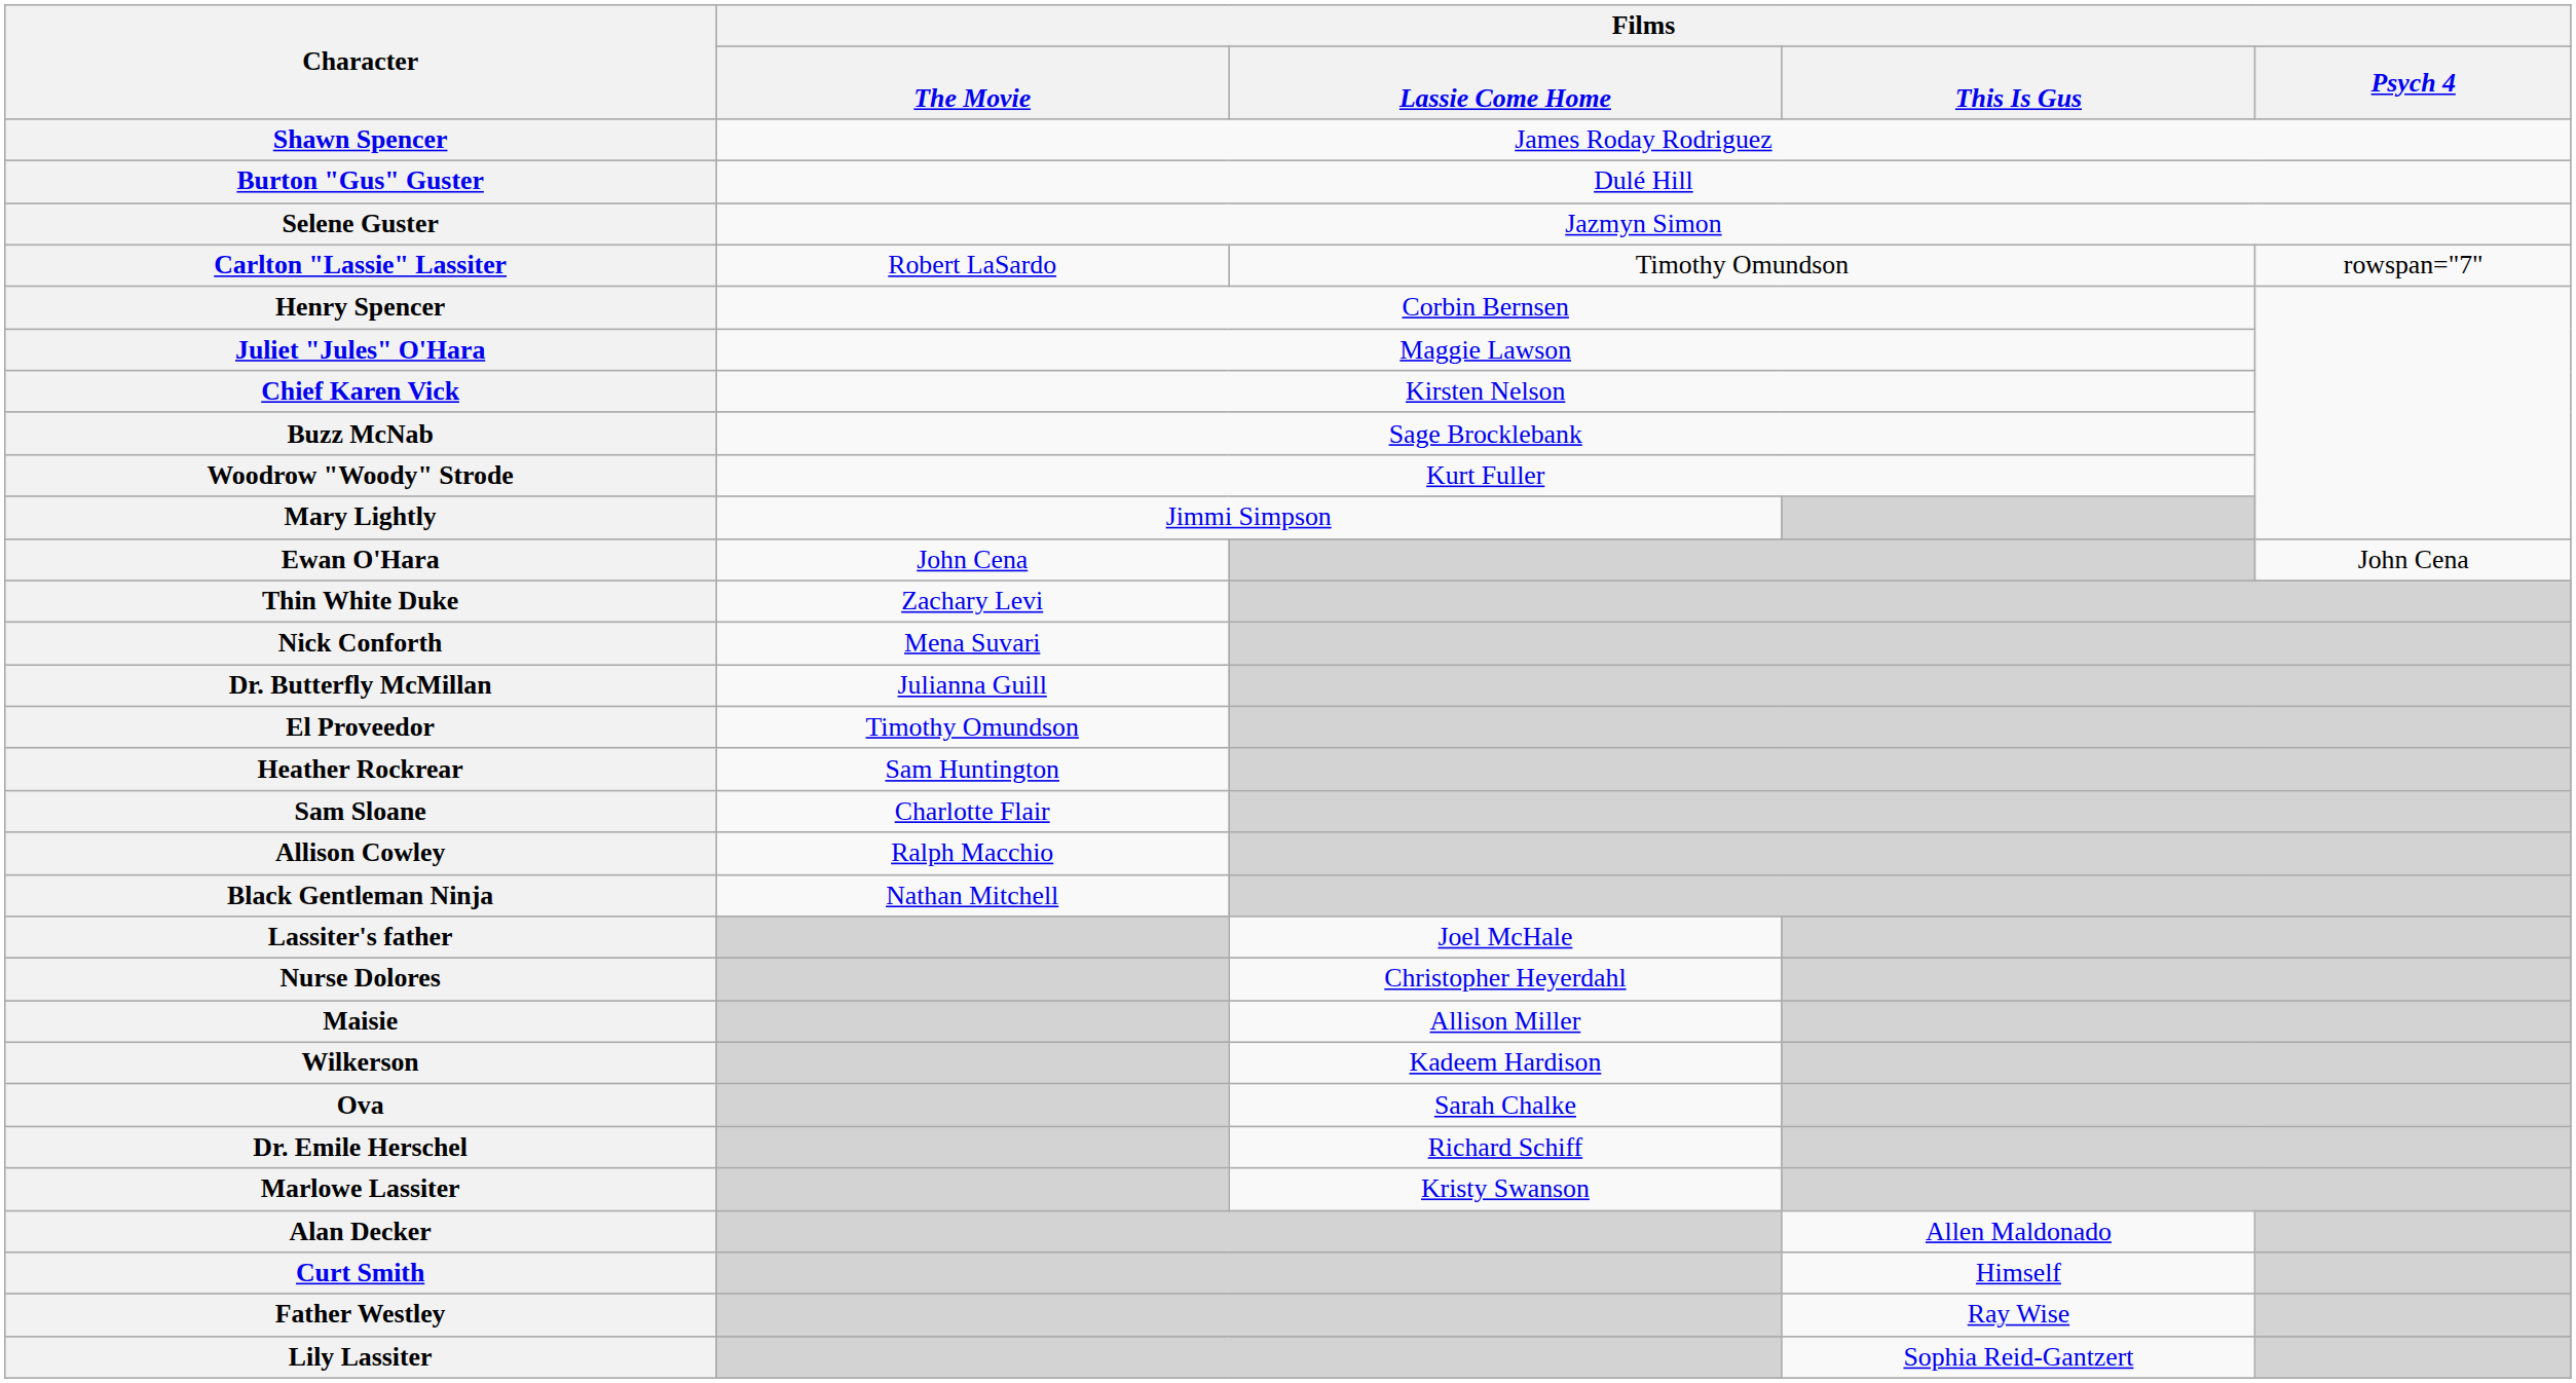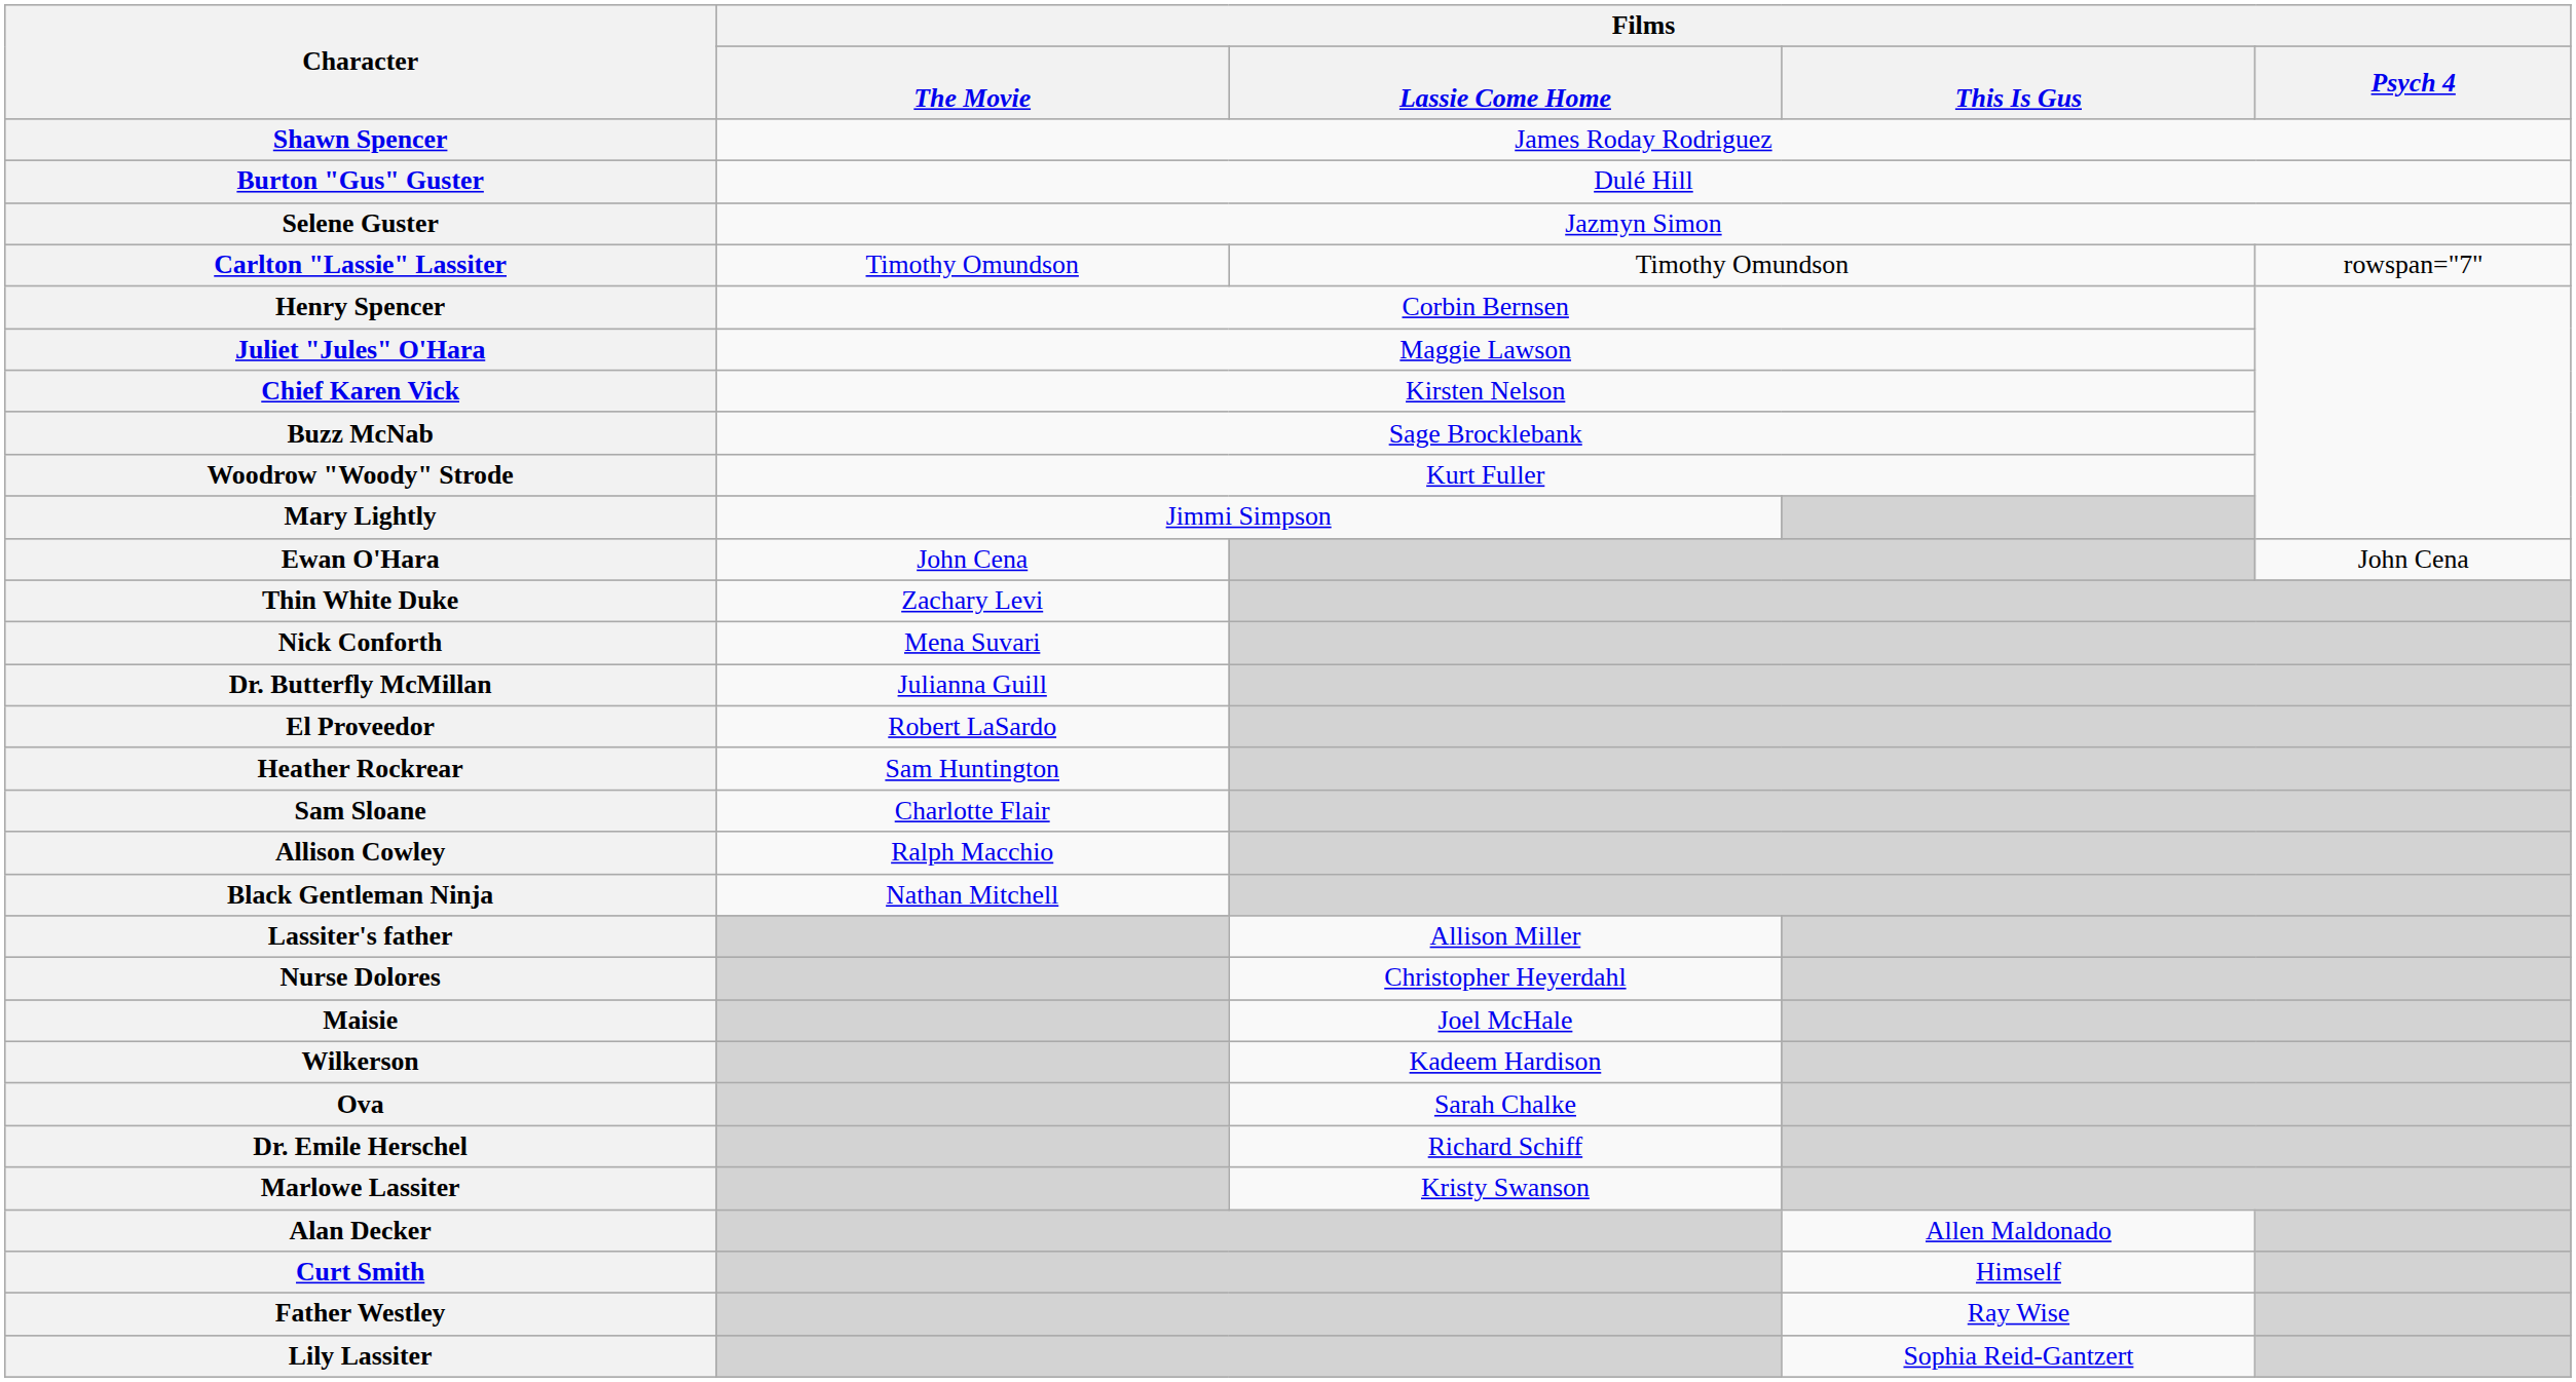Carlton "Lassie" Lassiter | Films / The Movie: Robert LaSardo -> Timothy Omundson
El Proveedor | Films / The Movie: Timothy Omundson -> Robert LaSardo
Lassiter's father | Films / Lassie Come Home: Joel McHale -> Allison Miller
Maisie | Films / Lassie Come Home: Allison Miller -> Joel McHale
